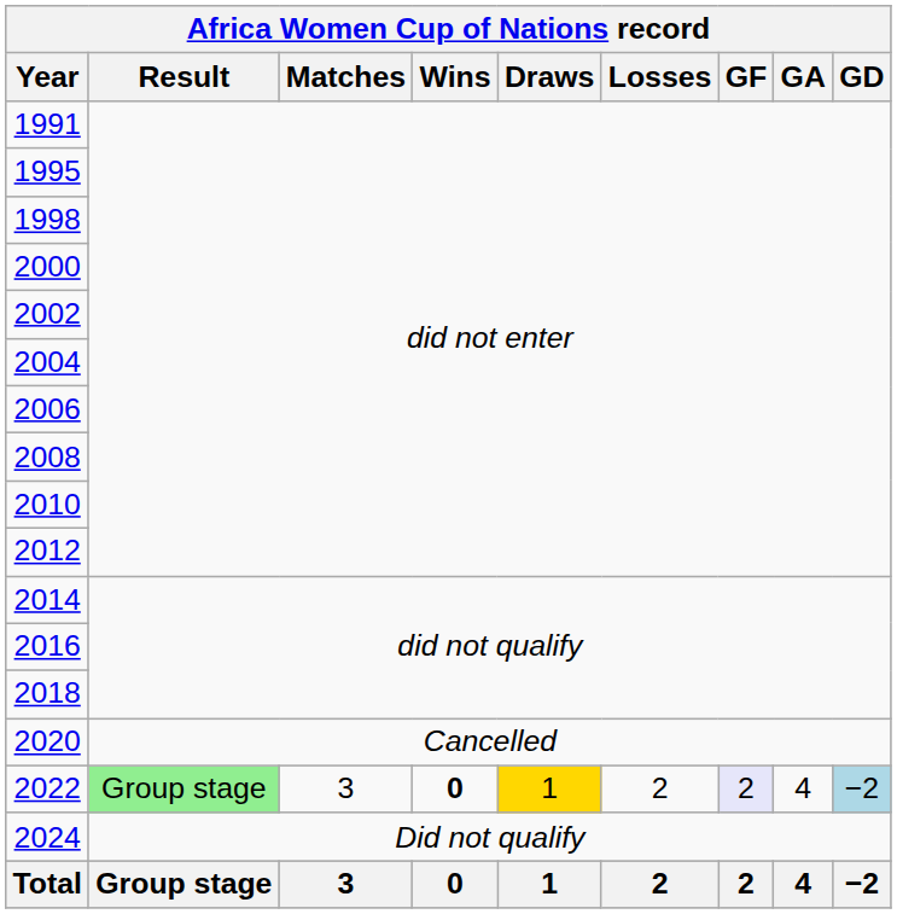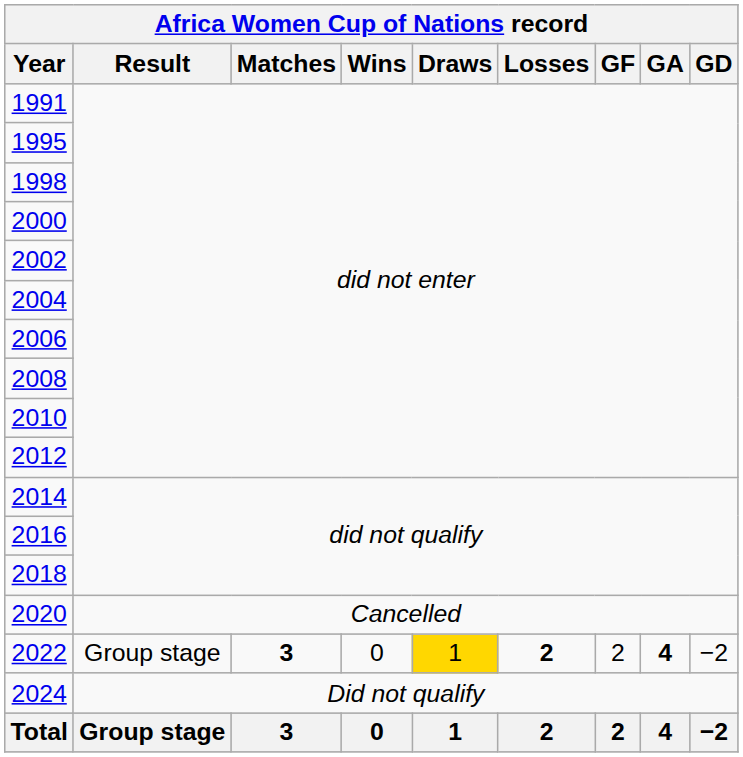2022 | Result: lightgreen background -> no background
2022 | Matches: normal -> bold
2022 | Wins: bold -> normal
2022 | Losses: normal -> bold
2022 | GF: lavender background -> no background
2022 | GA: normal -> bold
2022 | GD: lightblue background -> no background
